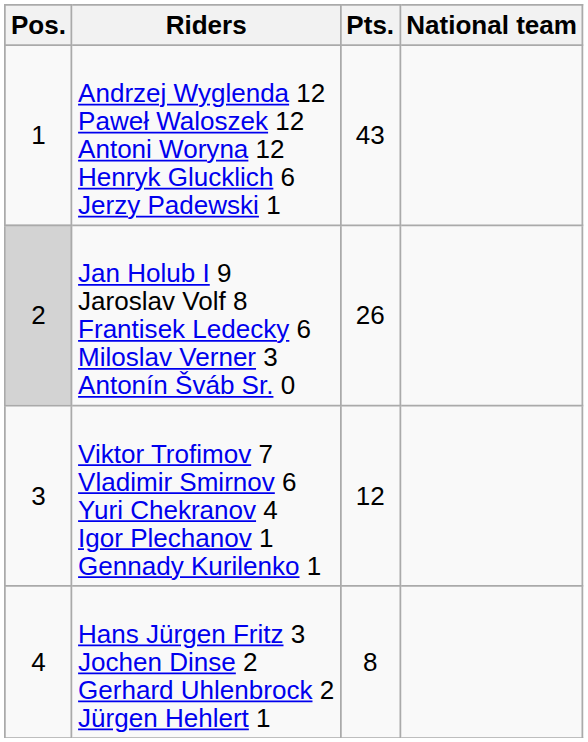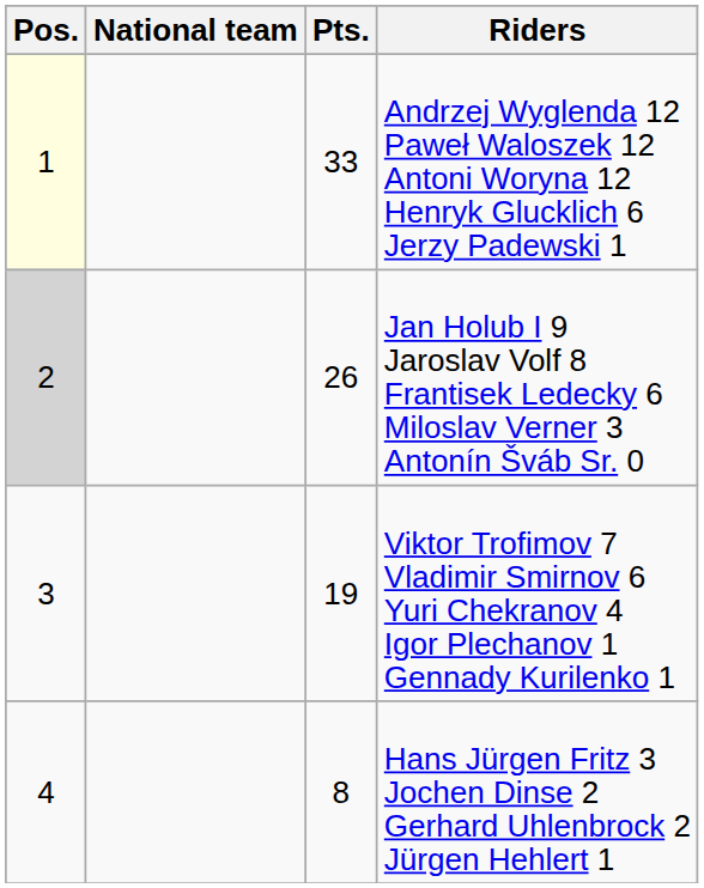columns swapped: National team <-> Riders
row 2 | Pos.: no background -> lightyellow background
row 2 | Pts.: 43 -> 33
row 4 | Pts.: 12 -> 19
